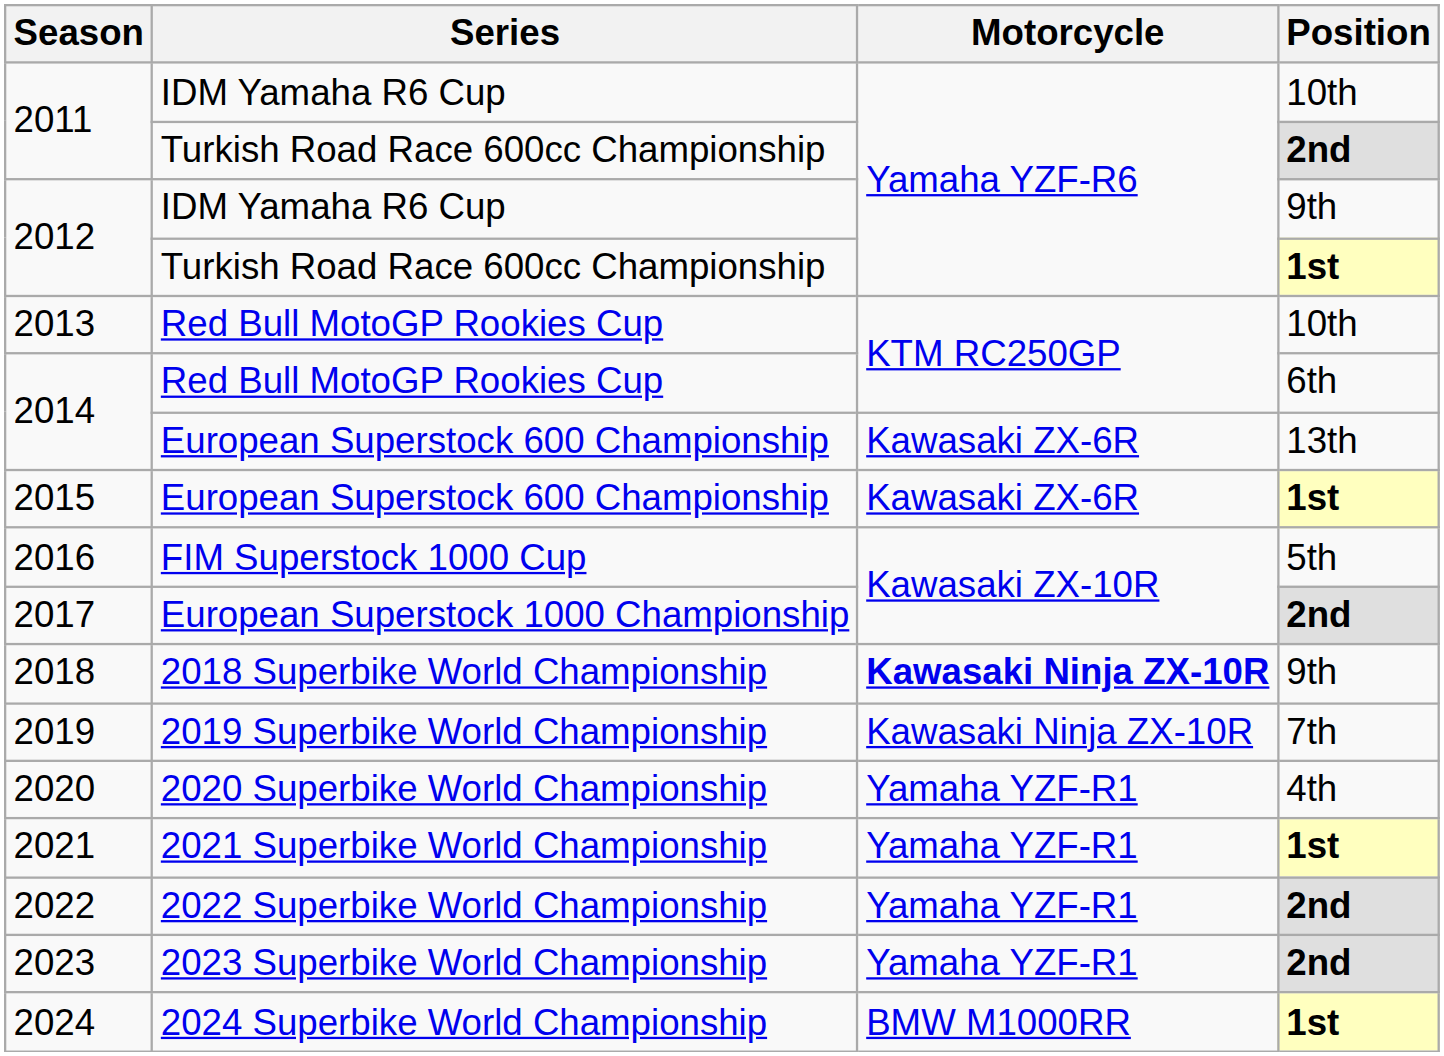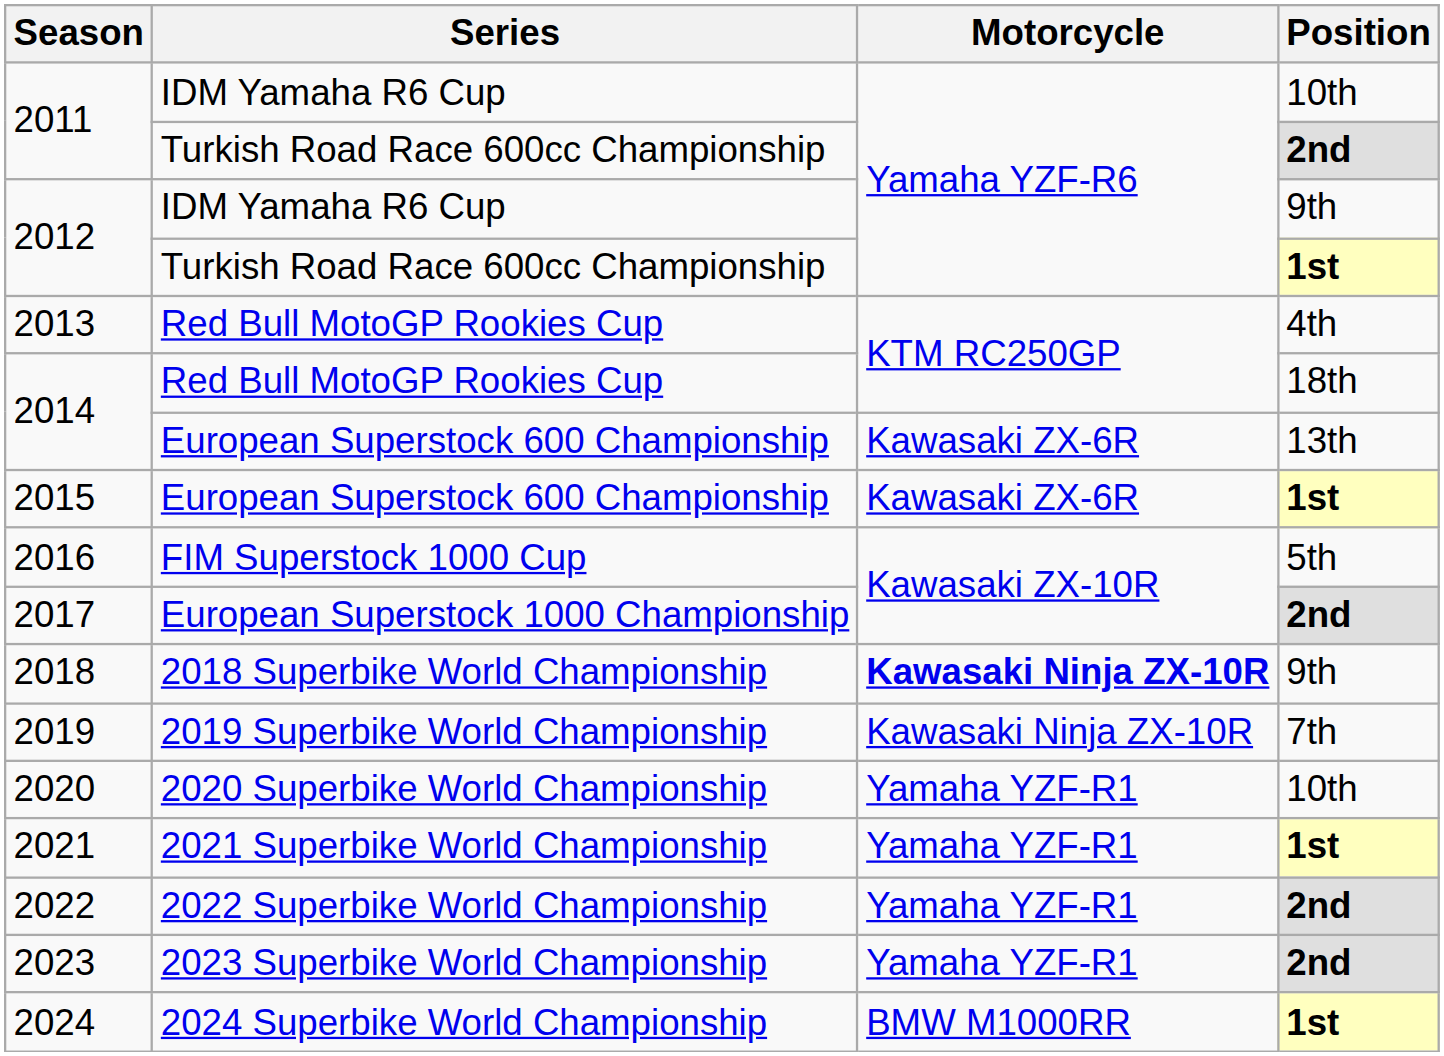2013 | Position: 10th -> 4th
2014 / Red Bull MotoGP Rookies Cup | Position: 6th -> 18th
2020 | Position: 4th -> 10th
